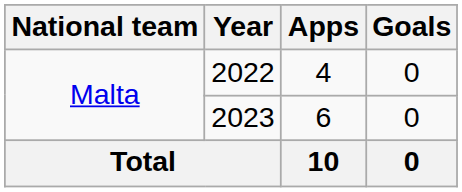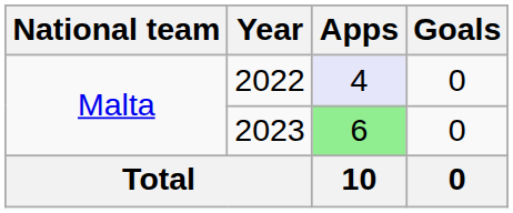2022 | Apps: no background -> lavender background
2023 | Apps: no background -> lightgreen background
